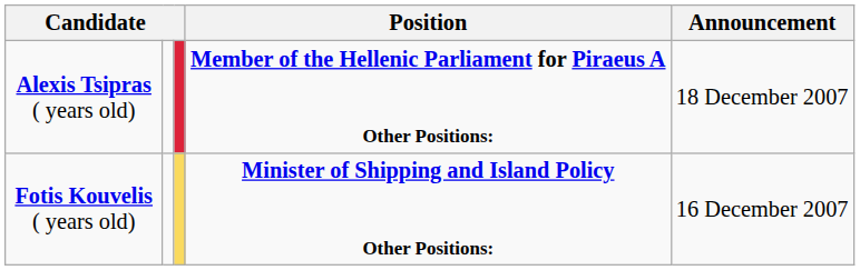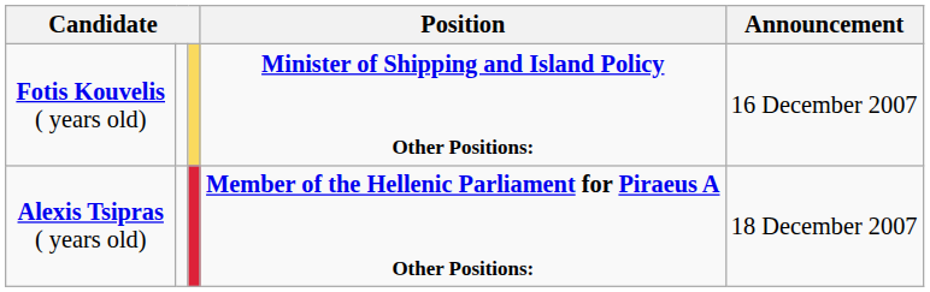rows swapped: Fotis Kouvelis ( years old) <-> Alexis Tsipras ( years old)
